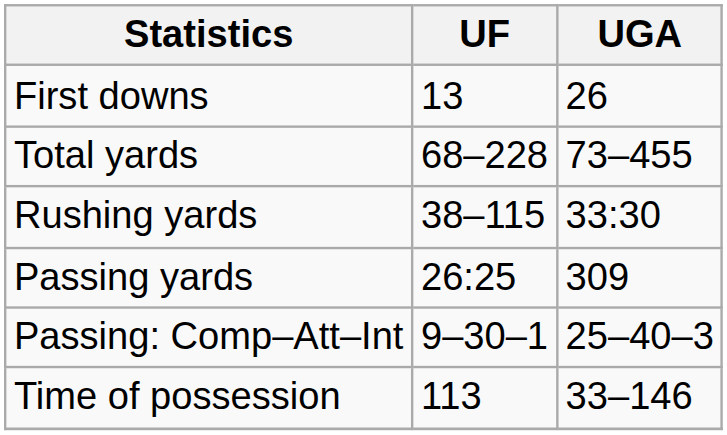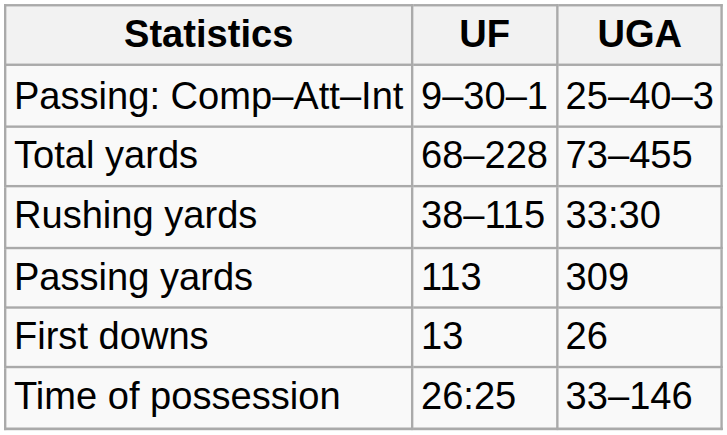rows swapped: First downs <-> Passing: Comp–Att–Int
Passing yards | UF: 26:25 -> 113
Time of possession | UF: 113 -> 26:25
